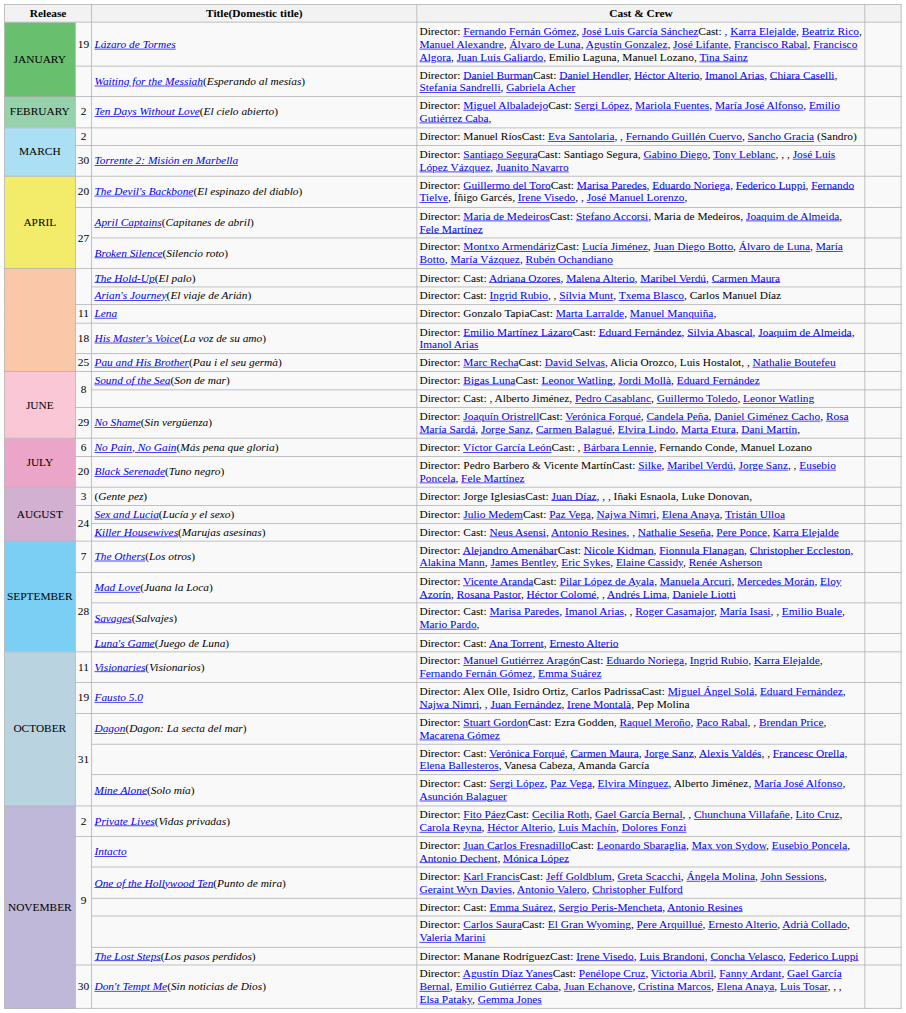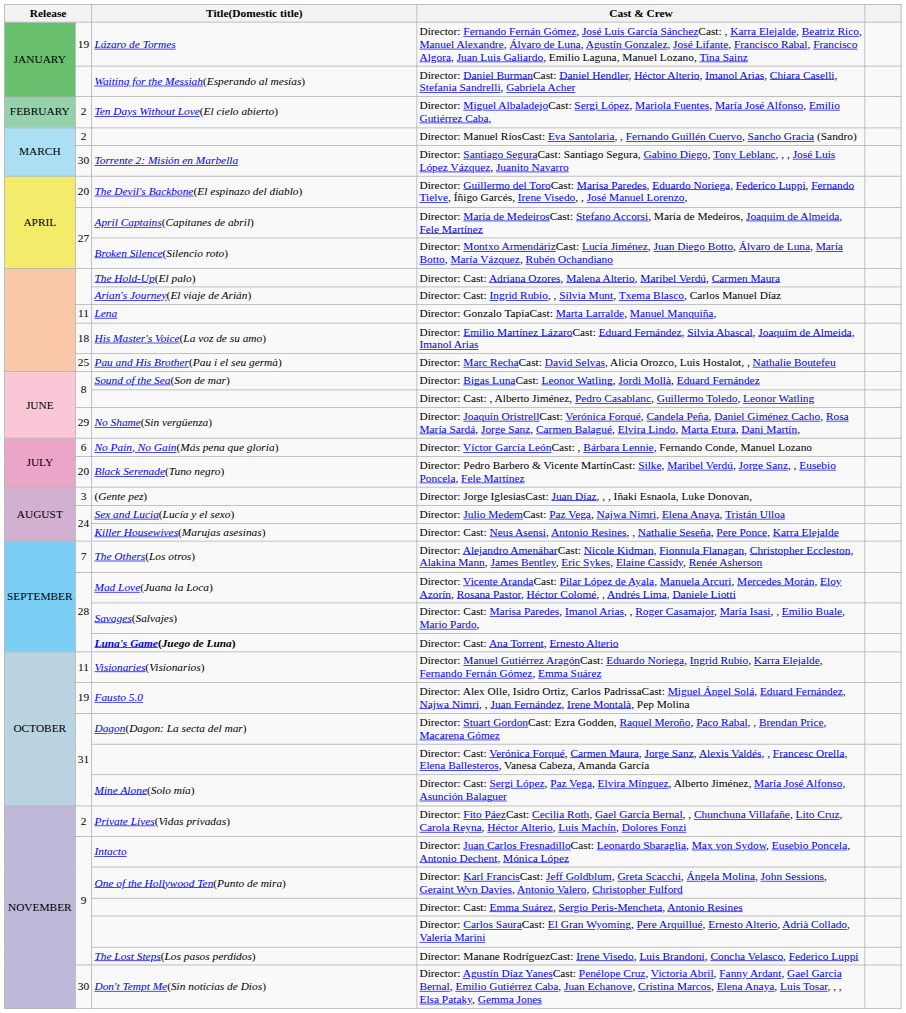Director: Cast: Ana Torrent, Ernesto Alterio | Title(Domestic title): normal -> bold
